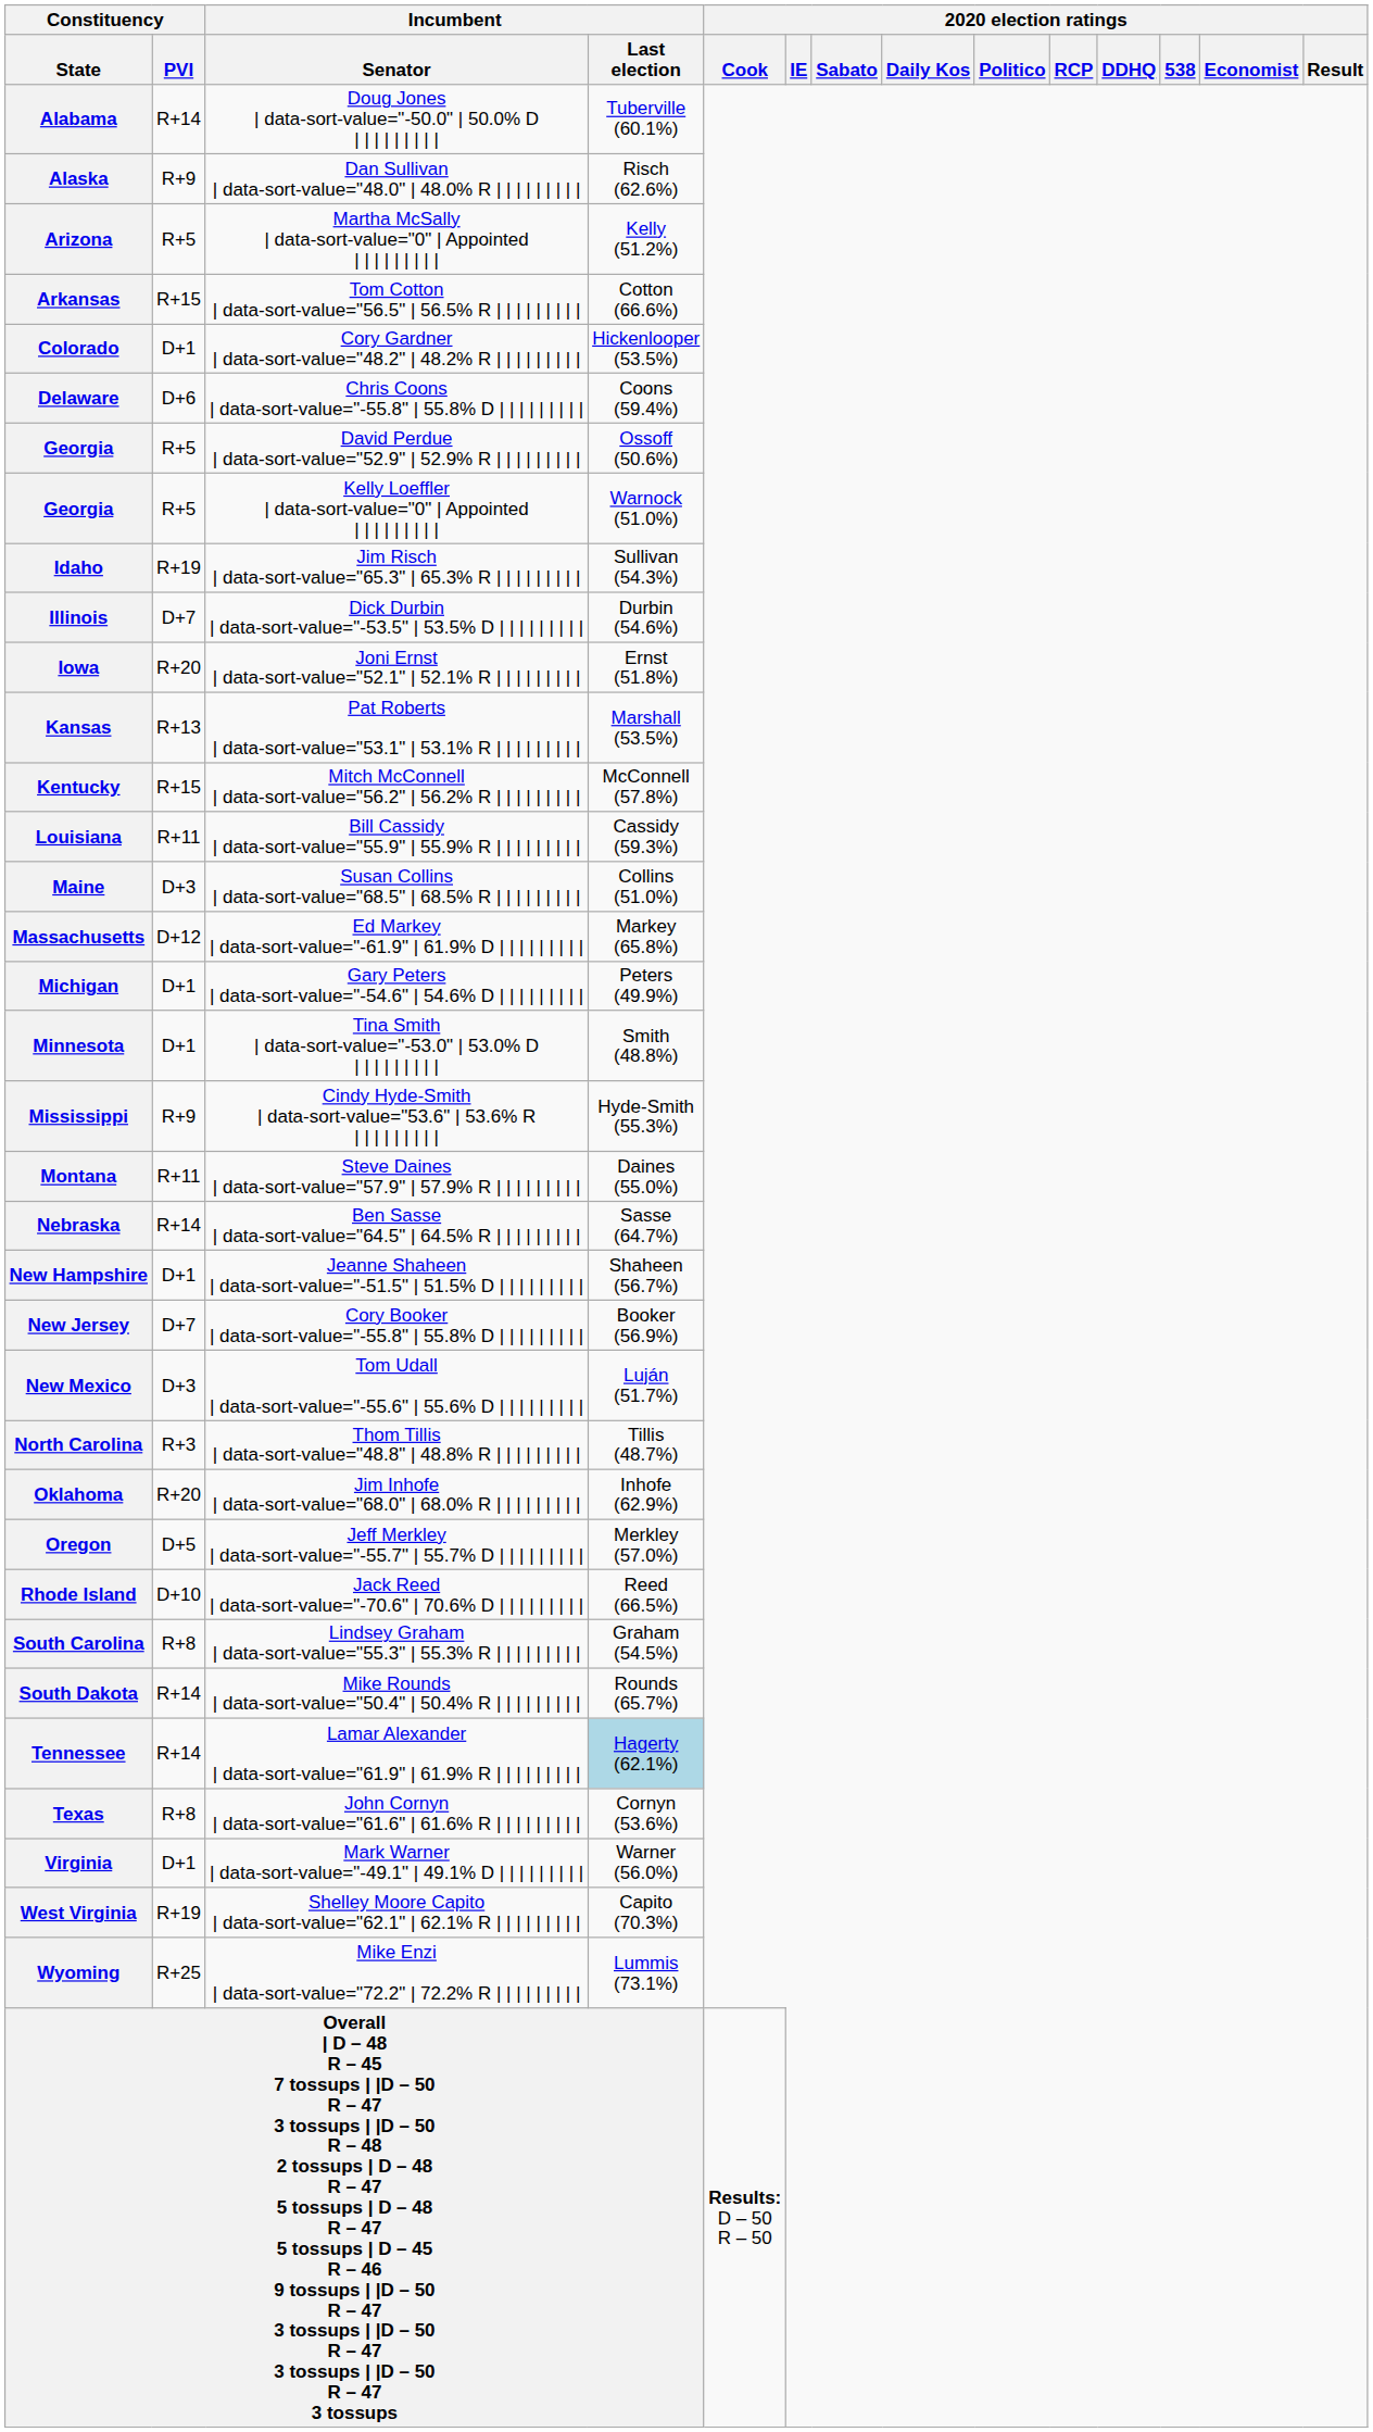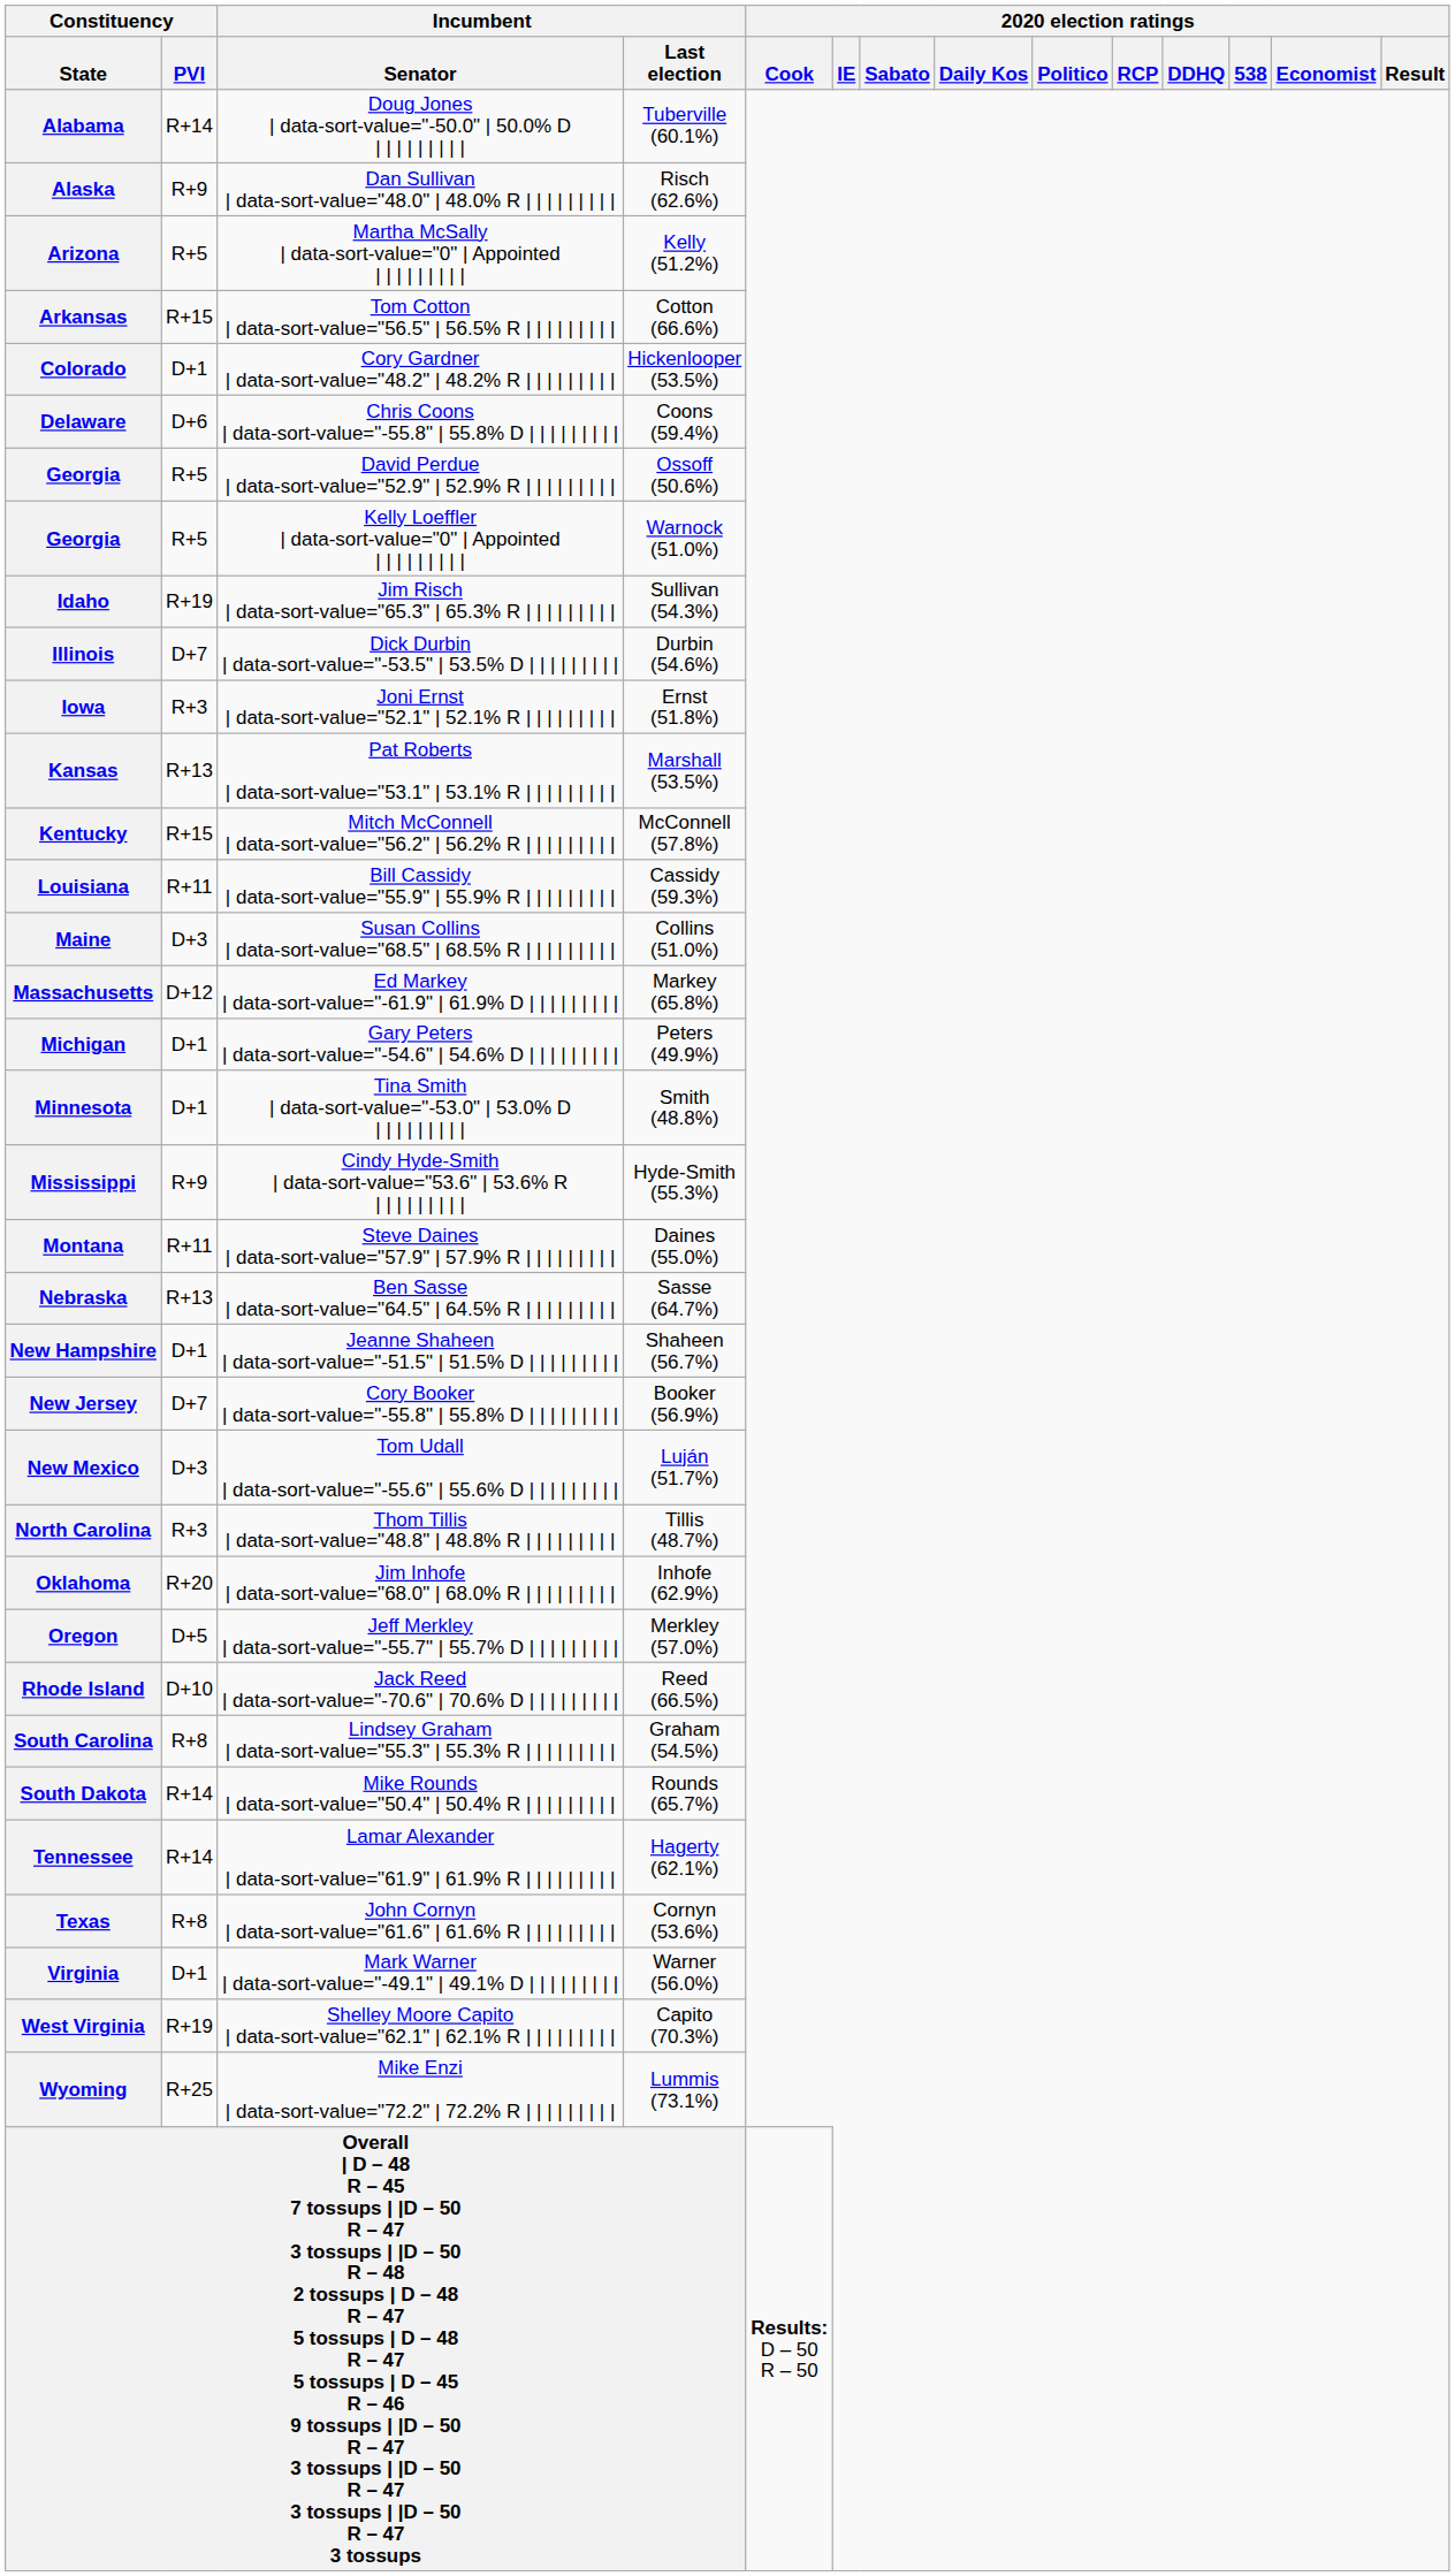Iowa | Constituency / PVI: R+20 -> R+3
Nebraska | Constituency / PVI: R+14 -> R+13
Tennessee | Incumbent / Last election: lightblue background -> no background
